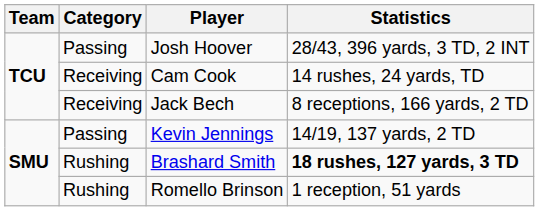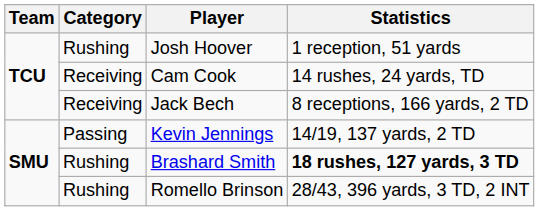Josh Hoover | Category: Passing -> Rushing
Josh Hoover | Statistics: 28/43, 396 yards, 3 TD, 2 INT -> 1 reception, 51 yards
Romello Brinson | Statistics: 1 reception, 51 yards -> 28/43, 396 yards, 3 TD, 2 INT
